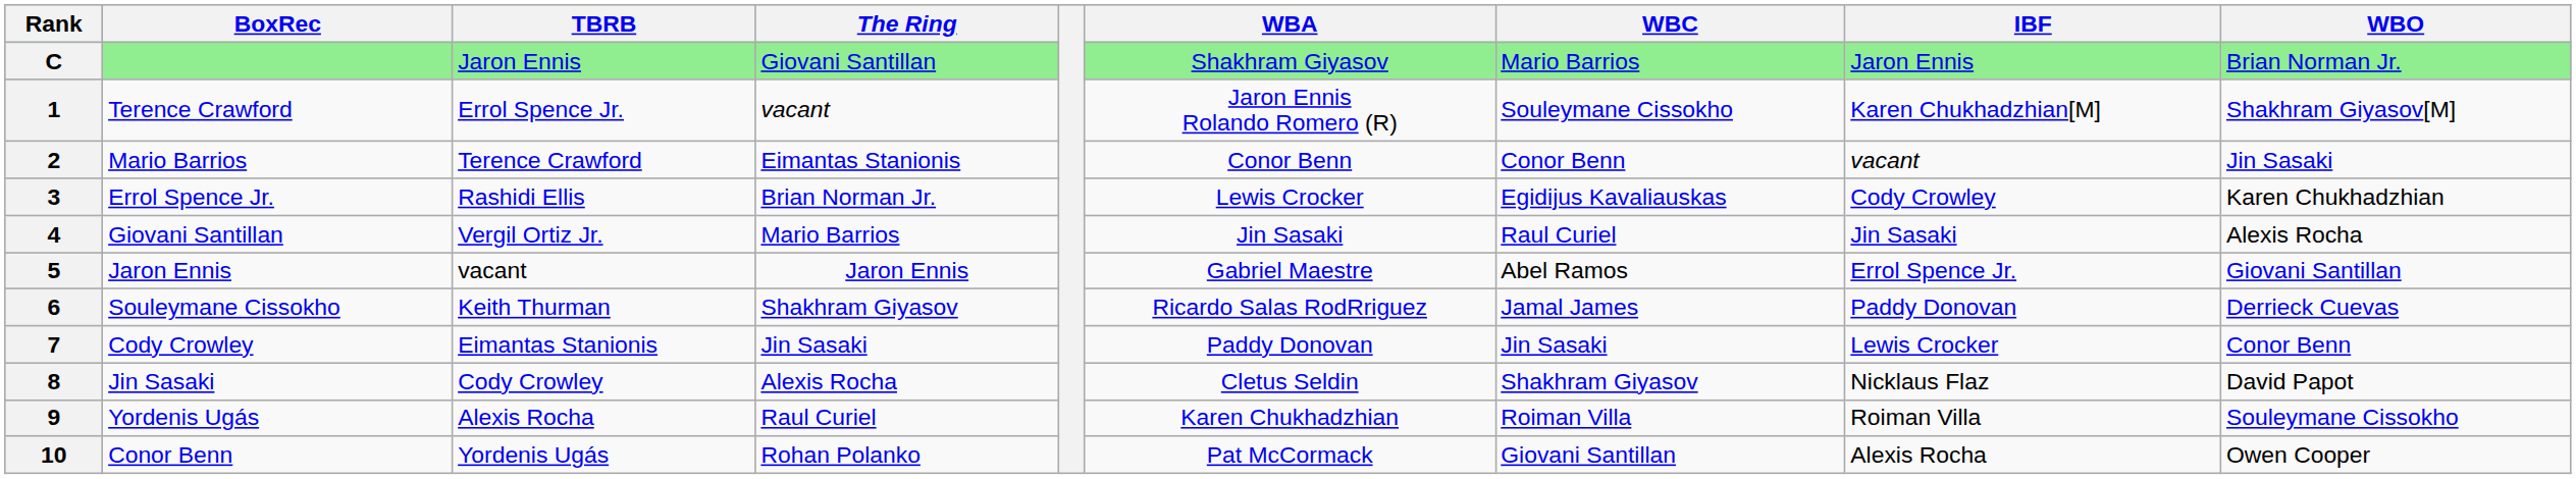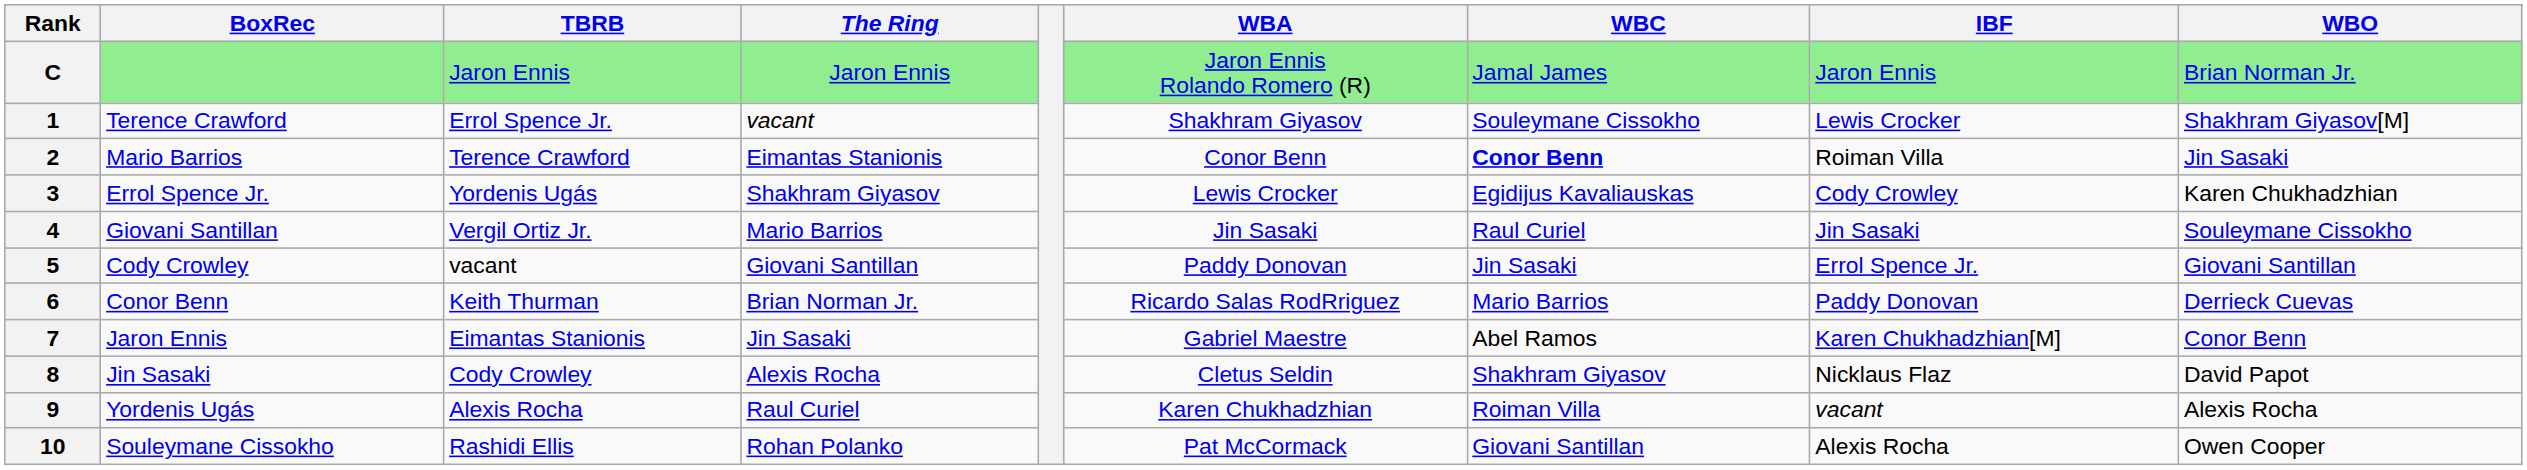C | The Ring: Giovani Santillan -> Jaron Ennis
C | WBA: Shakhram Giyasov -> Jaron Ennis Rolando Romero (R)
C | WBC: Mario Barrios -> Jamal James
1 | WBA: Jaron Ennis Rolando Romero (R) -> Shakhram Giyasov
1 | IBF: Karen Chukhadzhian[M] -> Lewis Crocker
2 | WBC: normal -> bold
2 | IBF: vacant -> Roiman Villa
3 | TBRB: Rashidi Ellis -> Yordenis Ugás
3 | The Ring: Brian Norman Jr. -> Shakhram Giyasov
4 | WBO: Alexis Rocha -> Souleymane Cissokho
5 | BoxRec: Jaron Ennis -> Cody Crowley
5 | The Ring: Jaron Ennis -> Giovani Santillan
5 | WBA: Gabriel Maestre -> Paddy Donovan
5 | WBC: Abel Ramos -> Jin Sasaki
6 | BoxRec: Souleymane Cissokho -> Conor Benn
6 | The Ring: Shakhram Giyasov -> Brian Norman Jr.
6 | WBC: Jamal James -> Mario Barrios
7 | BoxRec: Cody Crowley -> Jaron Ennis
7 | WBA: Paddy Donovan -> Gabriel Maestre
7 | WBC: Jin Sasaki -> Abel Ramos
7 | IBF: Lewis Crocker -> Karen Chukhadzhian[M]
9 | IBF: Roiman Villa -> vacant
9 | WBO: Souleymane Cissokho -> Alexis Rocha
10 | BoxRec: Conor Benn -> Souleymane Cissokho
10 | TBRB: Yordenis Ugás -> Rashidi Ellis
